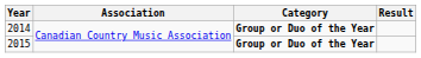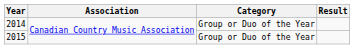2014 | Category: bold -> normal
2015 | Category: bold -> normal
